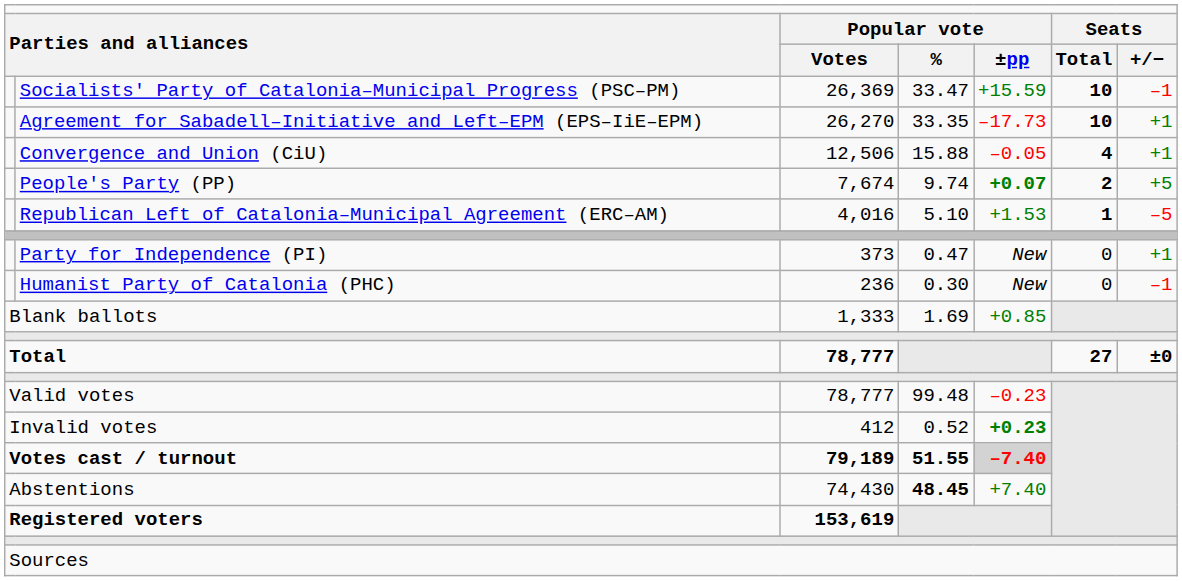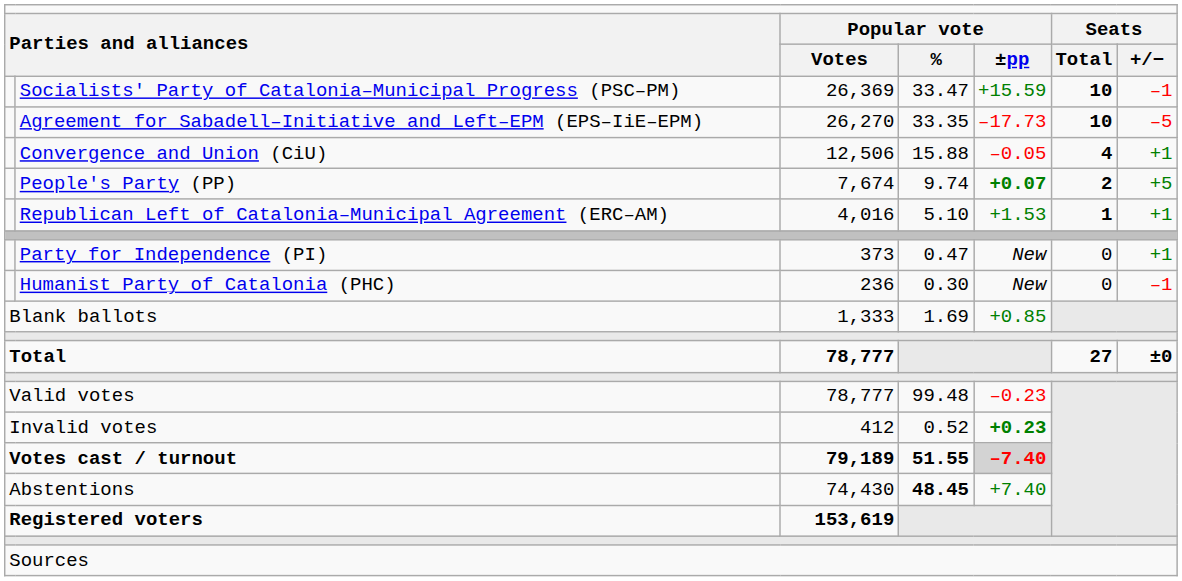Agreement for Sabadell–Initiative and Left–EPM (EPS–IiE–EPM) | column 7: +1 -> –5
Republican Left of Catalonia–Municipal Agreement (ERC–AM) | column 7: –5 -> +1
